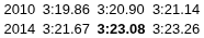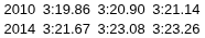2014 | column 3: bold -> normal
